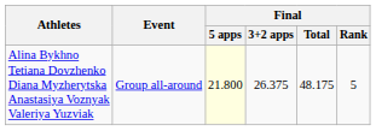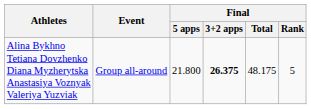row 3 | Final / 5 apps: lightyellow background -> no background
row 3 | Final / 3+2 apps: normal -> bold
